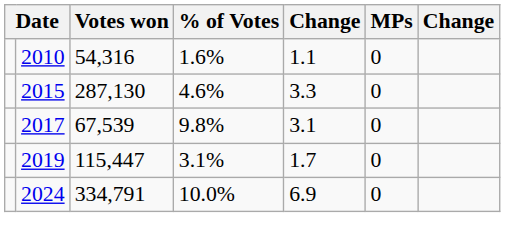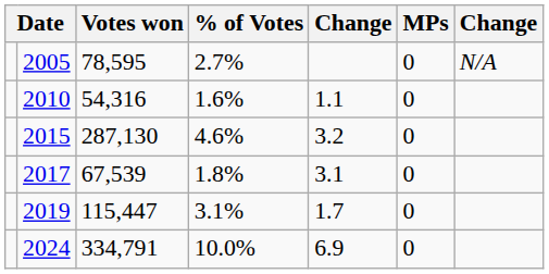+ row: 2005 | 78,595 | 2.7% | 0 | N/A
2015 | column 5: 3.3 -> 3.2
2017 | % of Votes: 9.8% -> 1.8%
